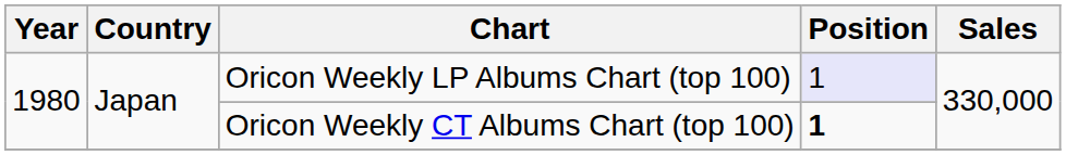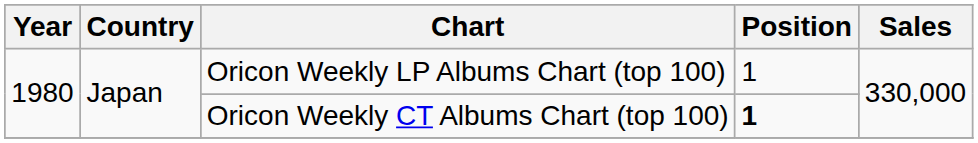Oricon Weekly LP Albums Chart (top 100) | Position: lavender background -> no background
